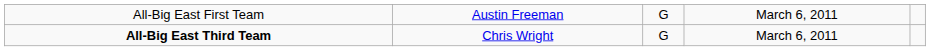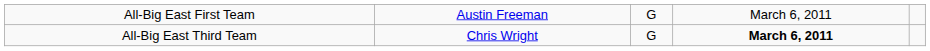row 2 | column 1: bold -> normal
row 2 | column 4: normal -> bold
